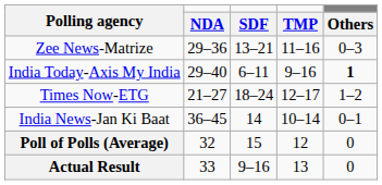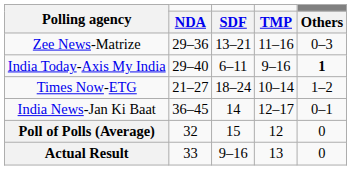Times Now-ETG | TMP: 12–17 -> 10–14
India News-Jan Ki Baat | TMP: 10–14 -> 12–17
